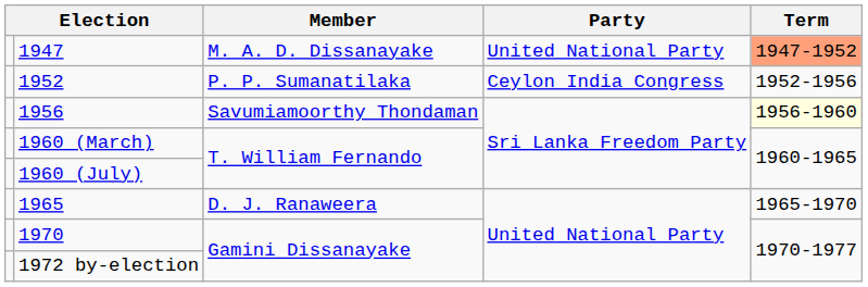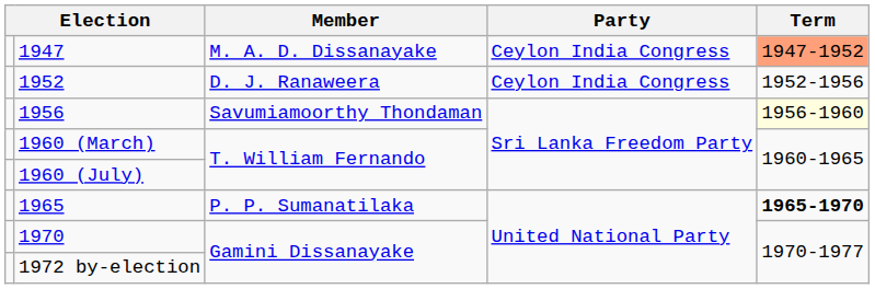1947 | Party: United National Party -> Ceylon India Congress
1952 | Member: P. P. Sumanatilaka -> D. J. Ranaweera
1965 | Member: D. J. Ranaweera -> P. P. Sumanatilaka
1965 | Term: normal -> bold
